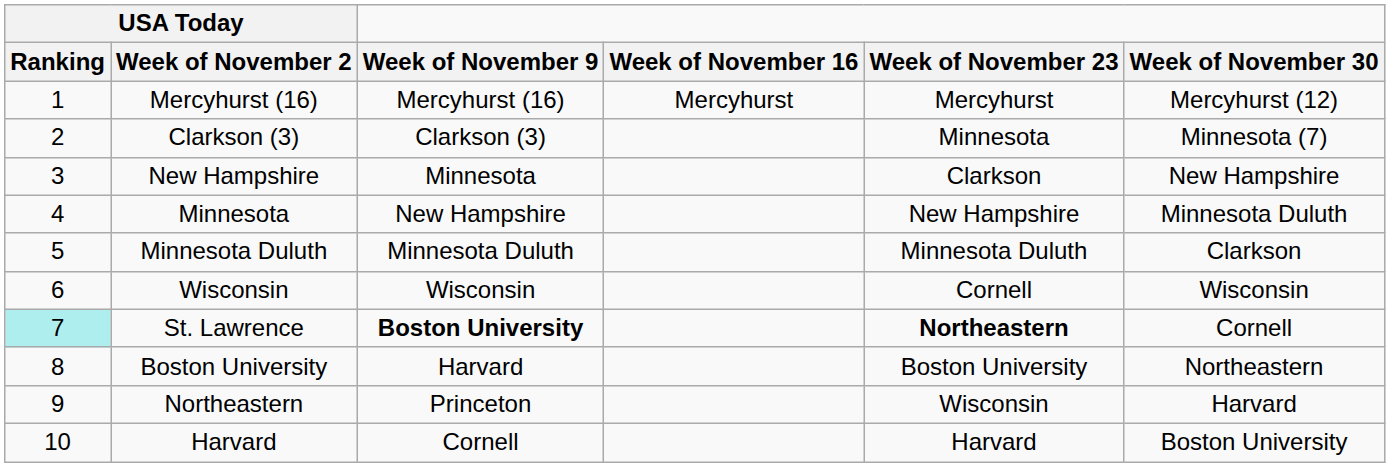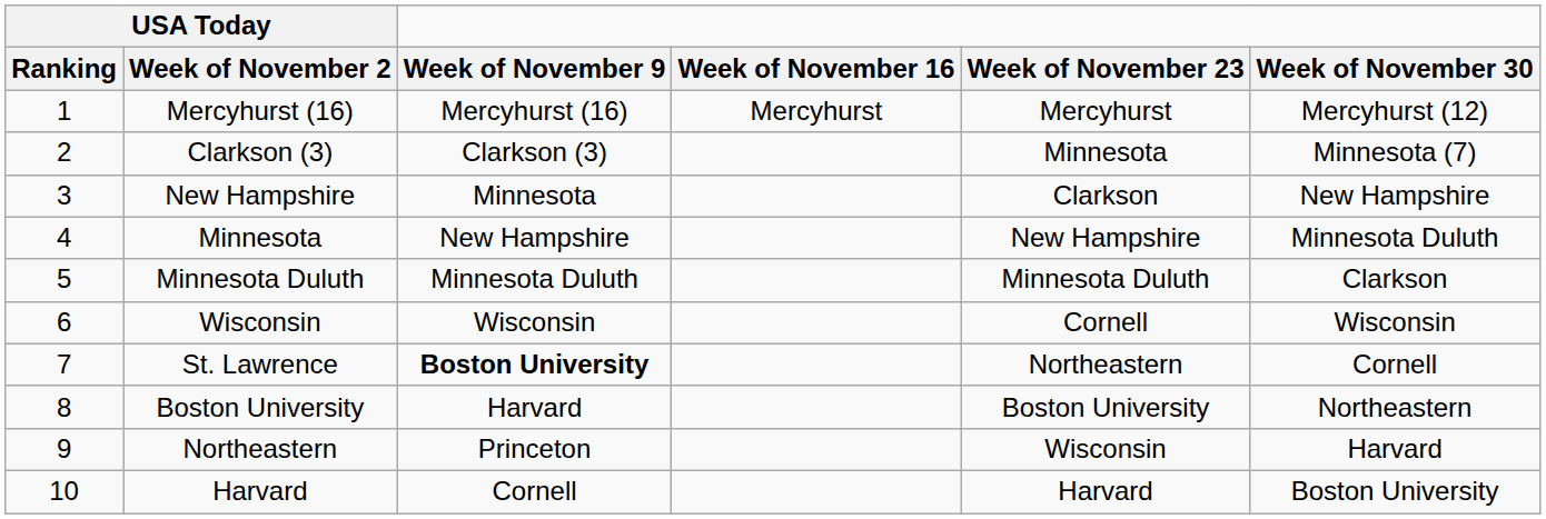St. Lawrence | USA Today / Ranking: paleturquoise background -> no background
St. Lawrence | Week of November 23: bold -> normal
